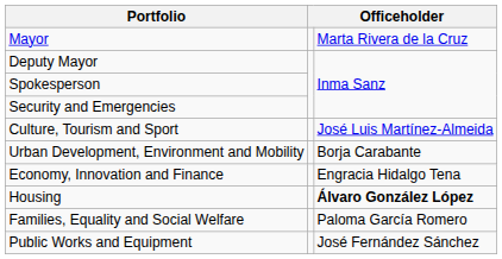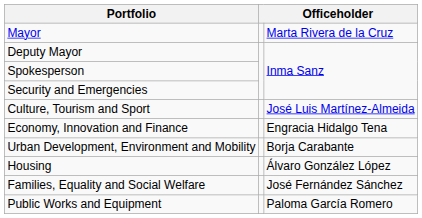rows swapped: Economy, Innovation and Finance <-> Urban Development, Environment and Mobility
Housing | column 3: bold -> normal
Families, Equality and Social Welfare | column 3: Paloma García Romero -> José Fernández Sánchez
Public Works and Equipment | column 3: José Fernández Sánchez -> Paloma García Romero
